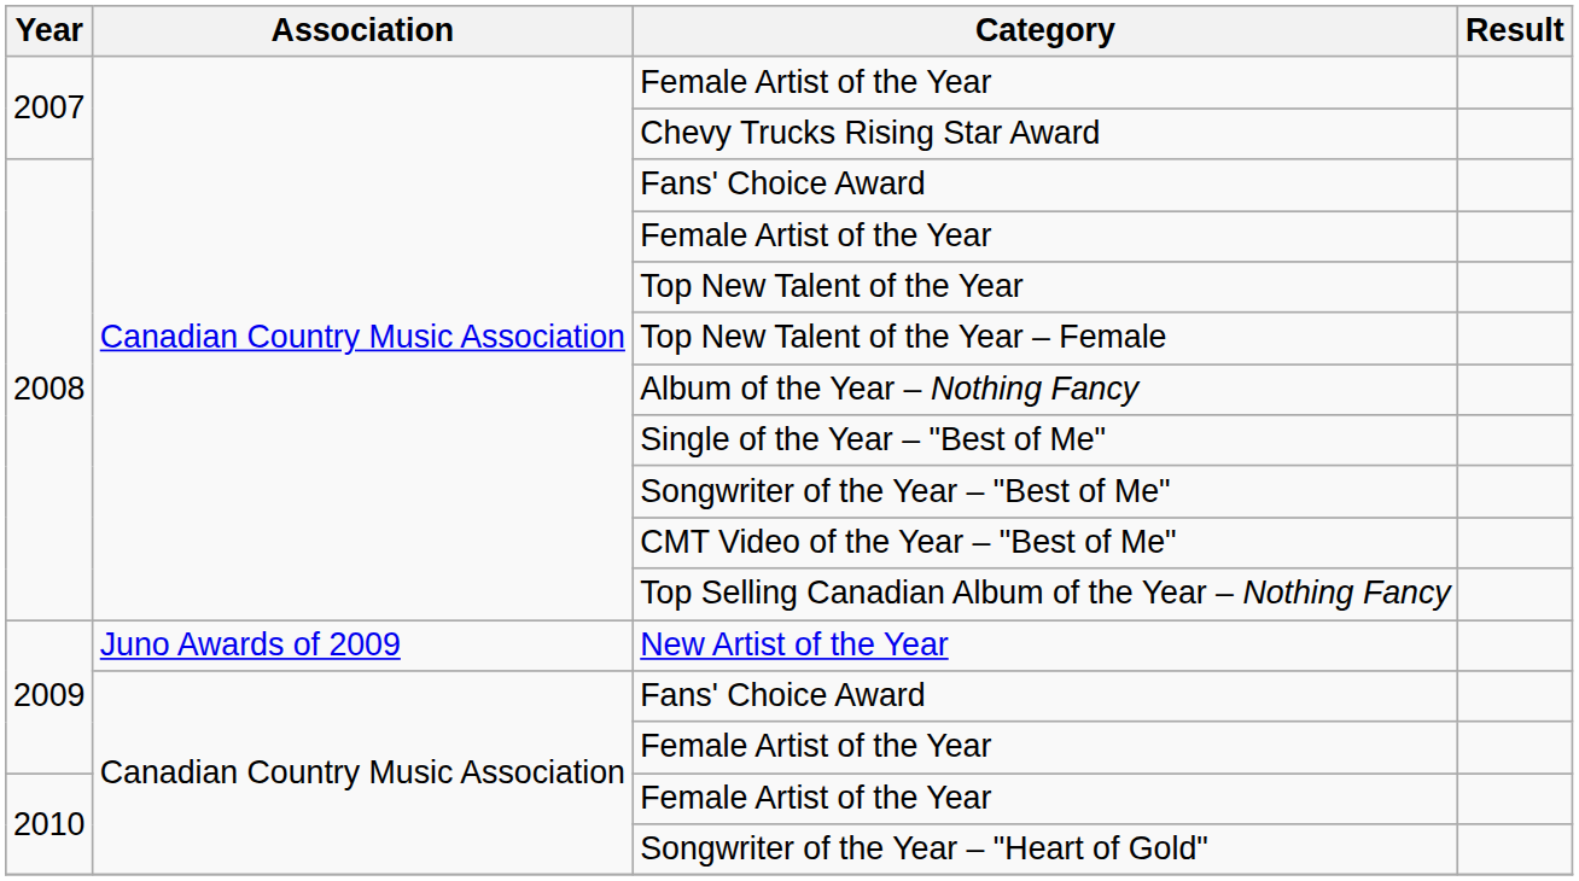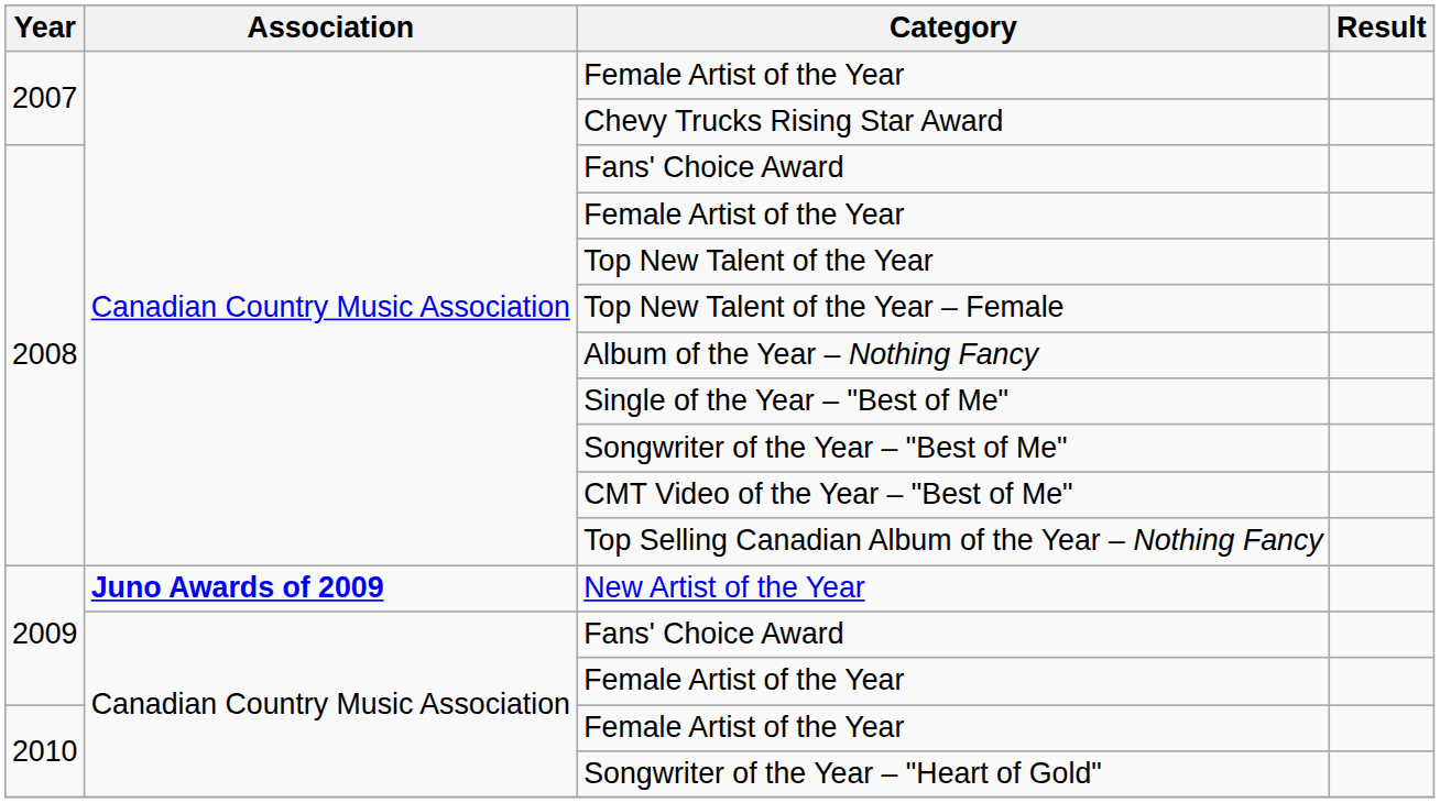New Artist of the Year | Association: normal -> bold
